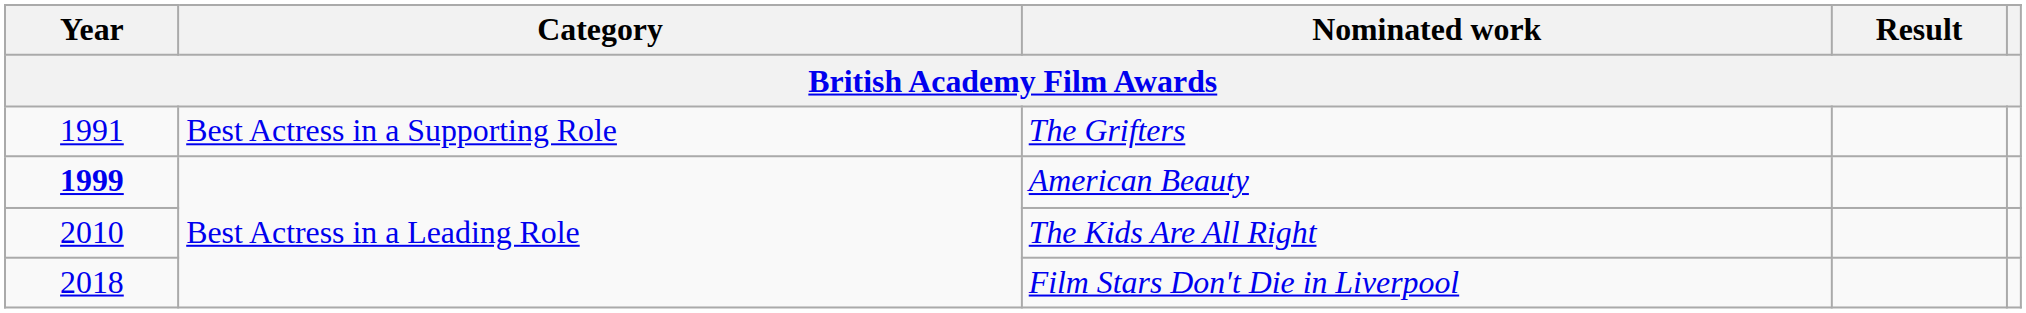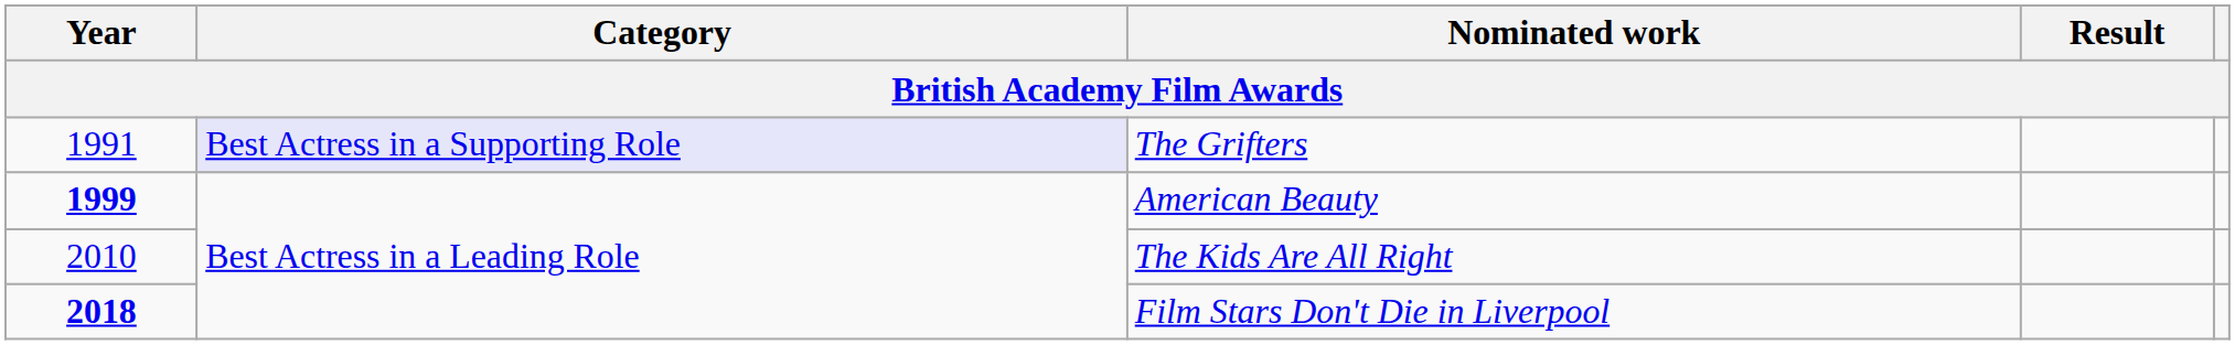The Grifters | Category: no background -> lavender background
Film Stars Don't Die in Liverpool | Year: normal -> bold
